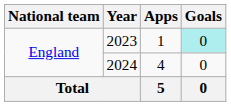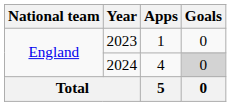2023 | Goals: paleturquoise background -> no background
2024 | Goals: no background -> lightgrey background
